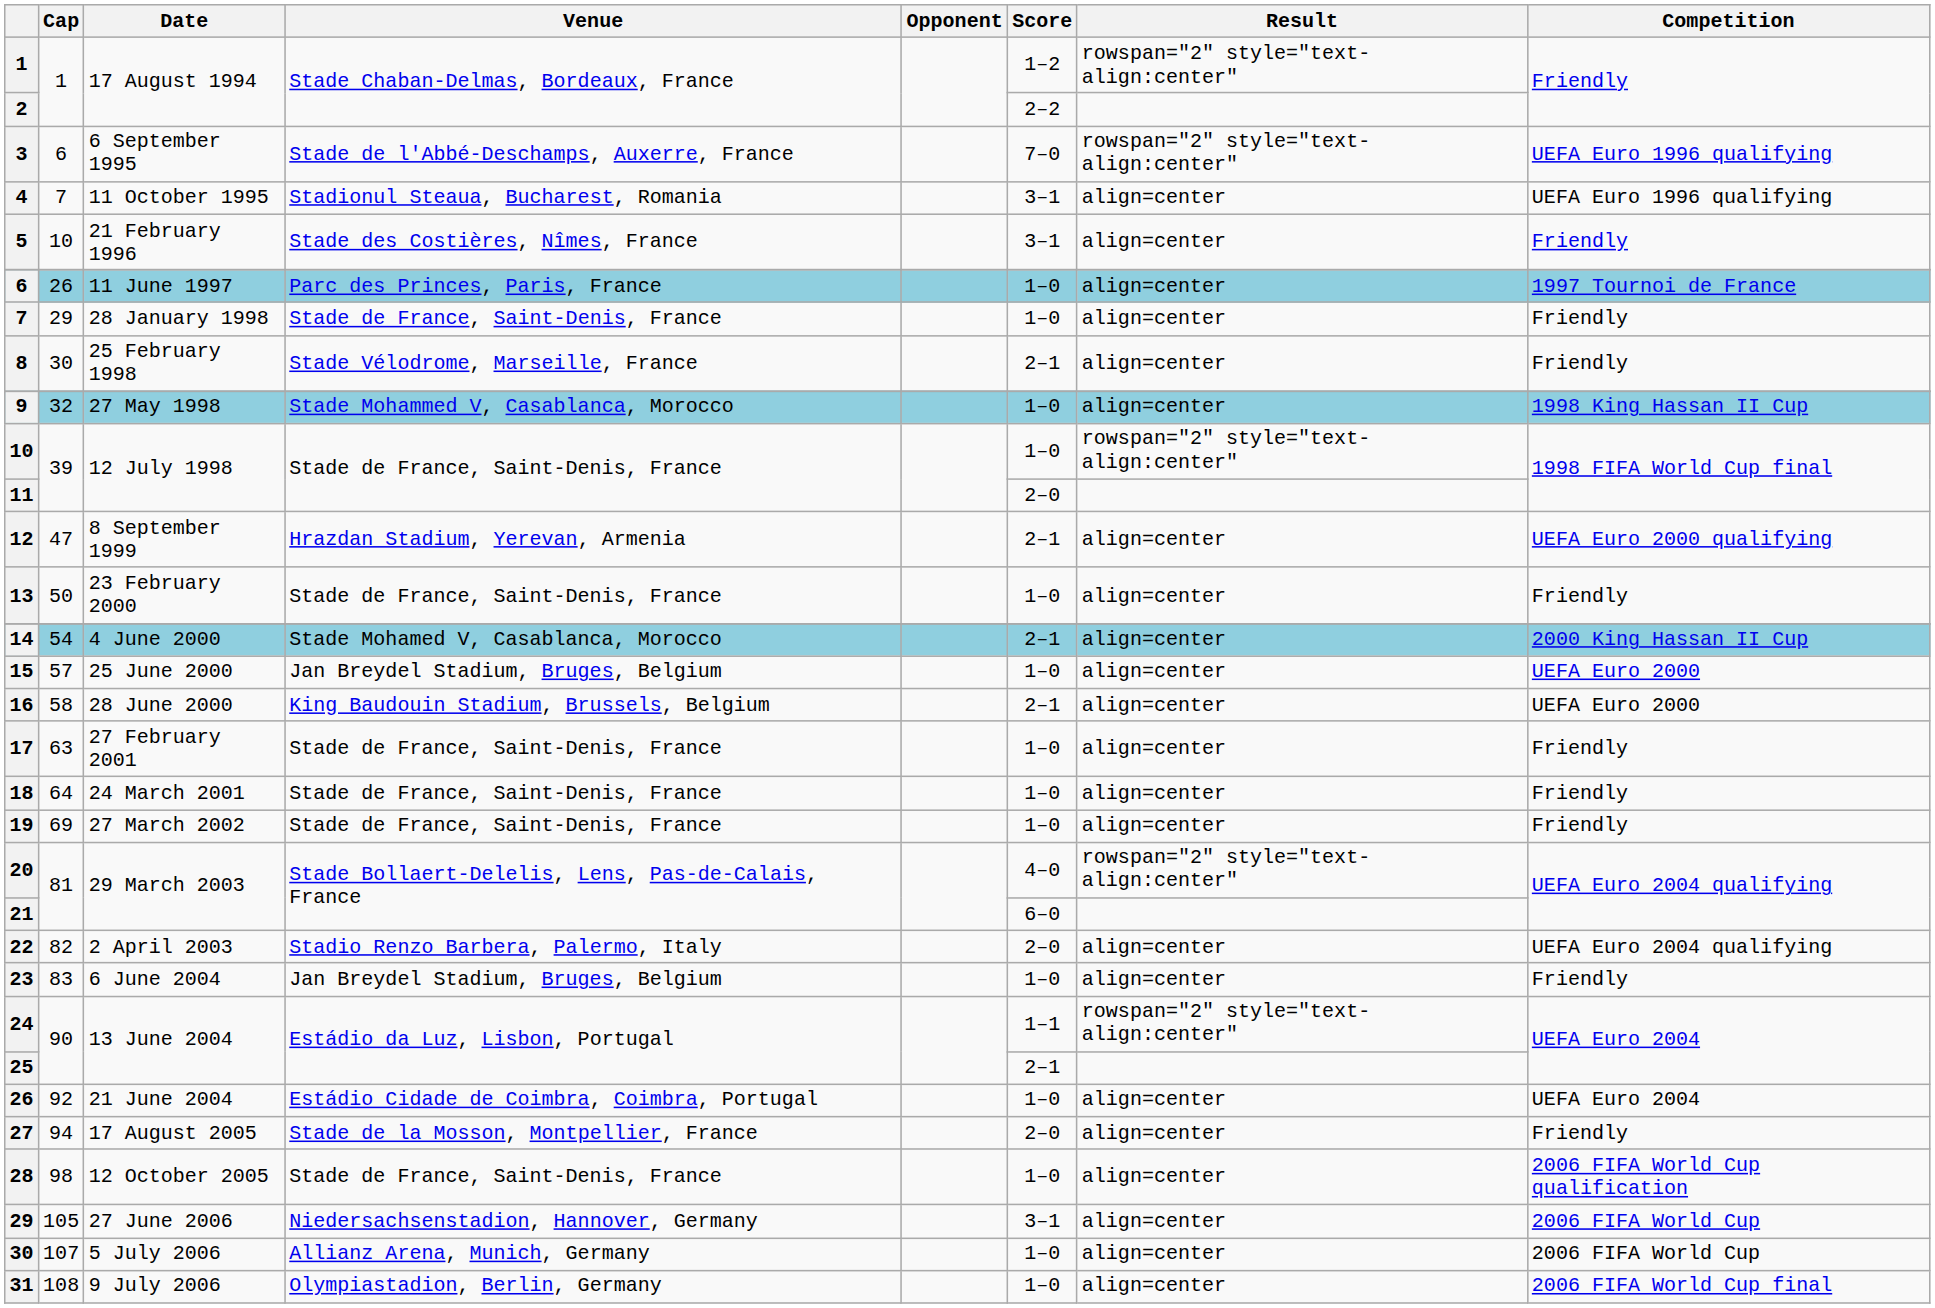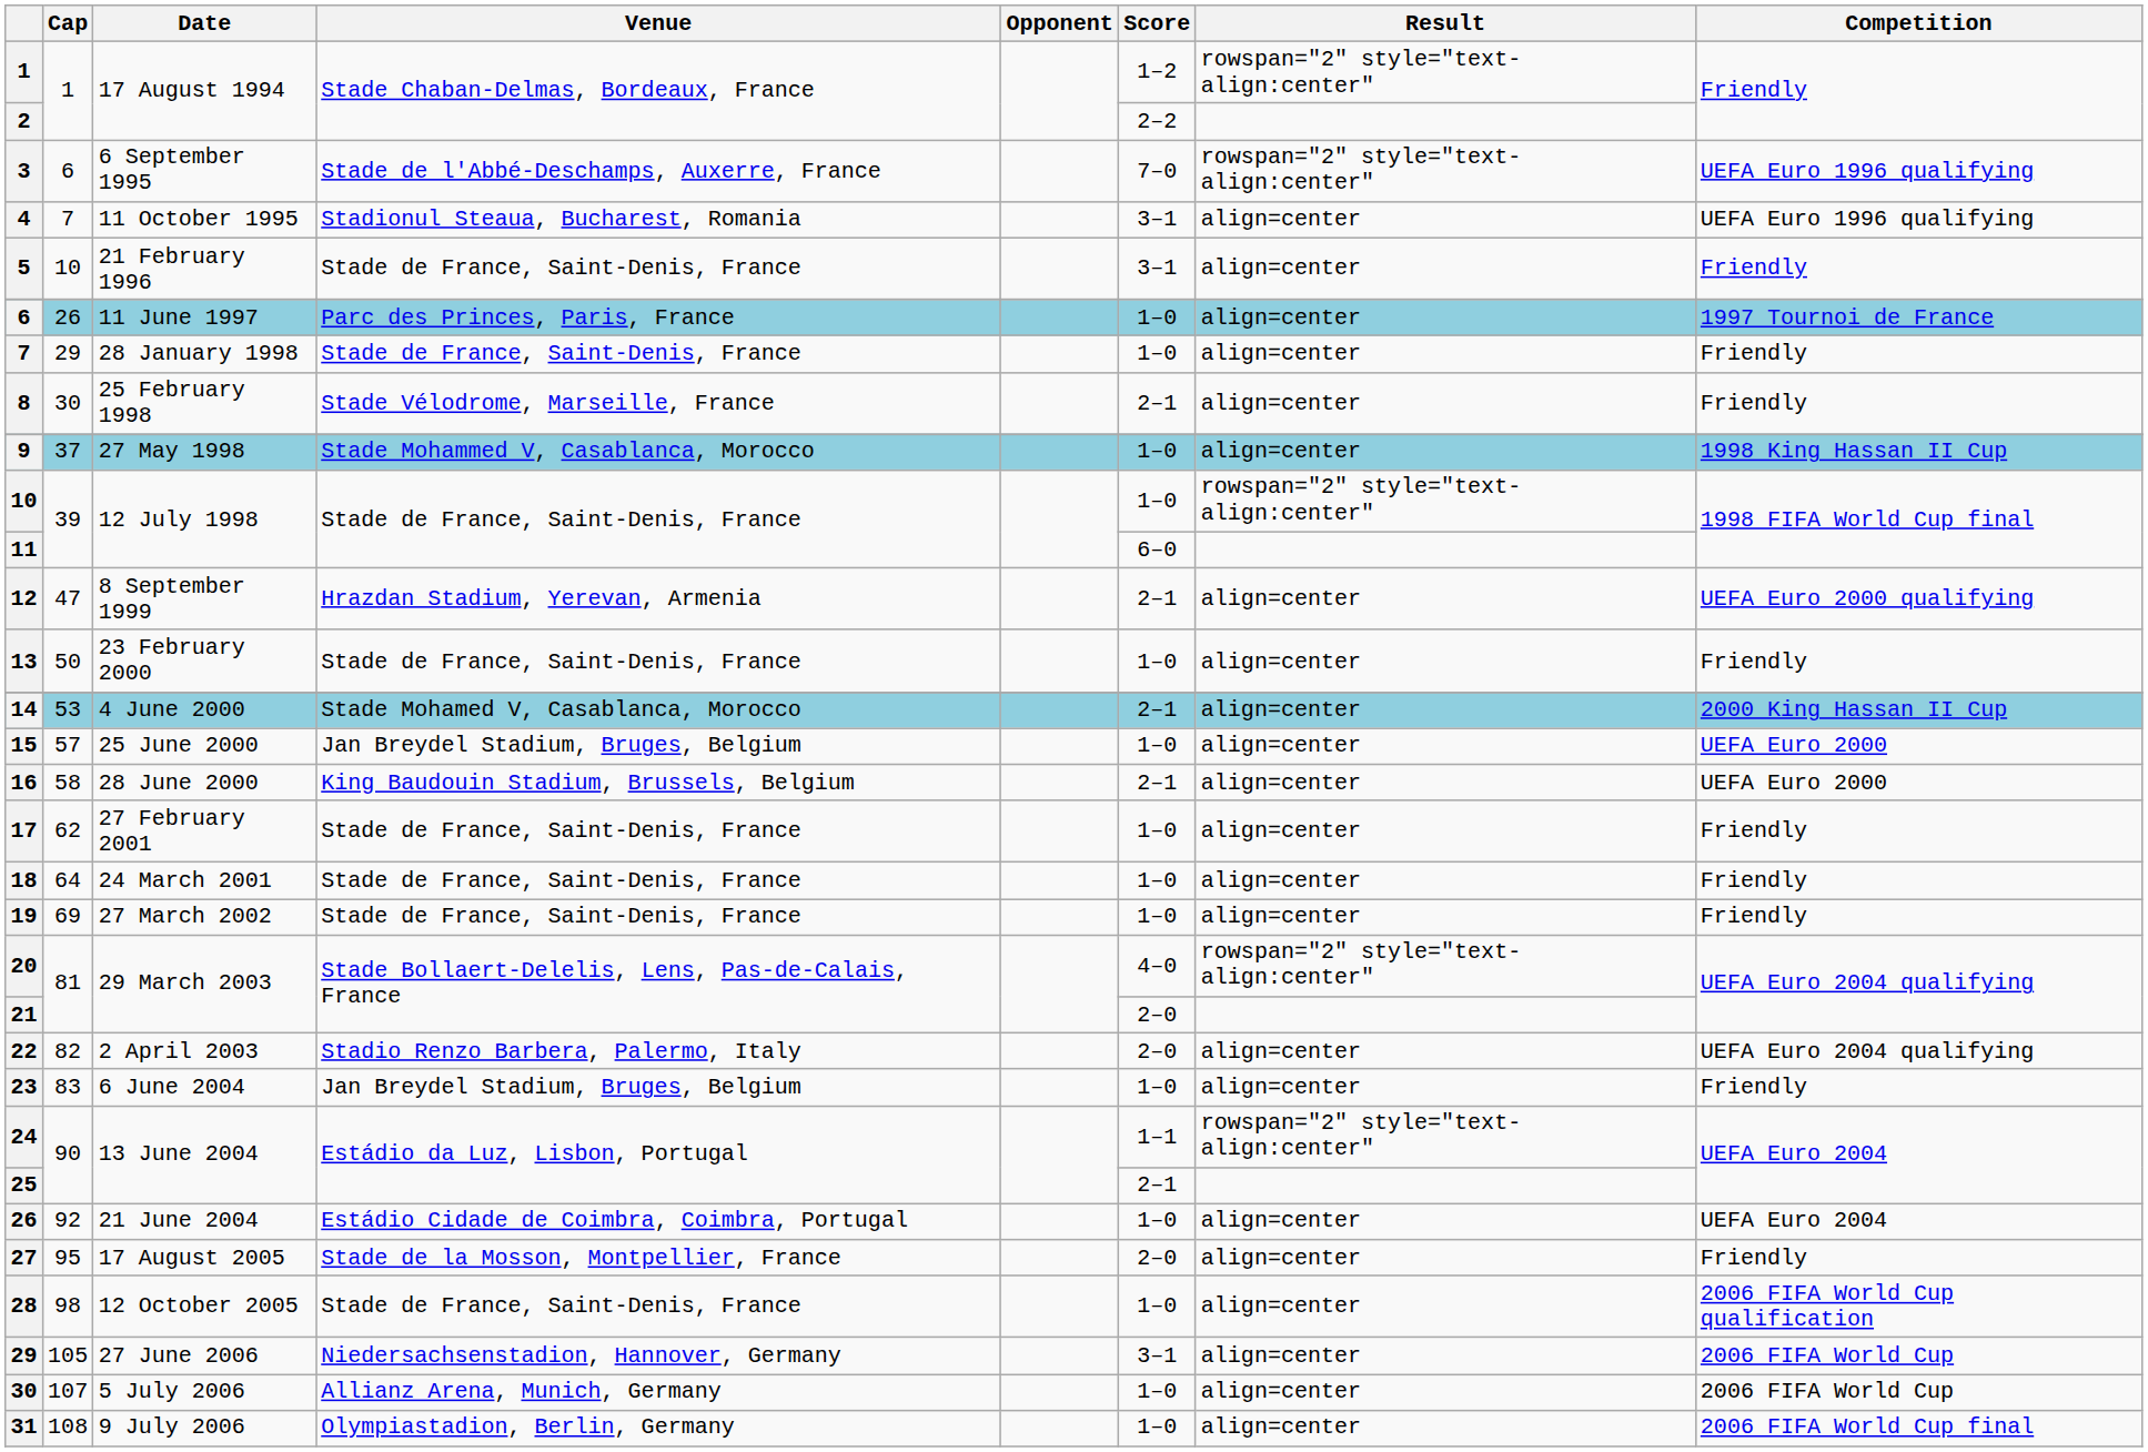5 | Venue: Stade des Costières, Nîmes, France -> Stade de France, Saint-Denis, France
9 | Cap: 32 -> 37
11 | Score: 2–0 -> 6–0
14 | Cap: 54 -> 53
17 | Cap: 63 -> 62
21 | Score: 6–0 -> 2–0
27 | Cap: 94 -> 95
